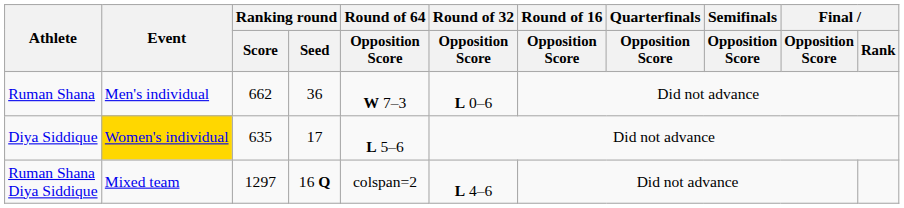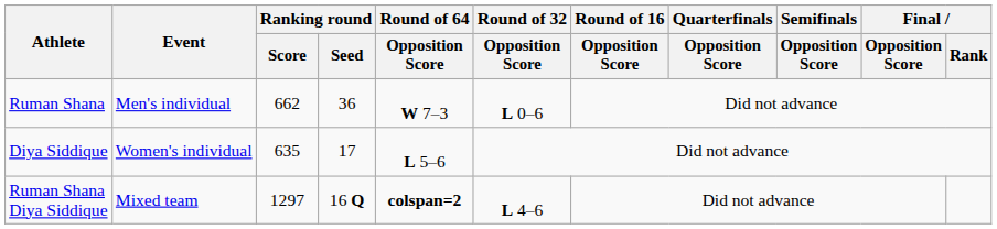Diya Siddique | Event: gold background -> no background
Ruman Shana Diya Siddique | Round of 64 / Opposition Score: normal -> bold
